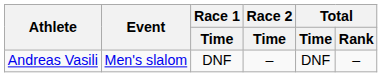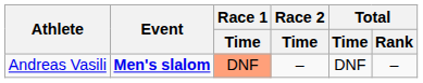Andreas Vasili | Event: normal -> bold
Andreas Vasili | Race 1 / Time: no background -> lightsalmon background
